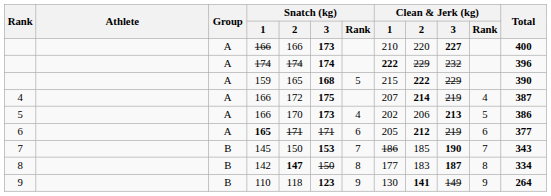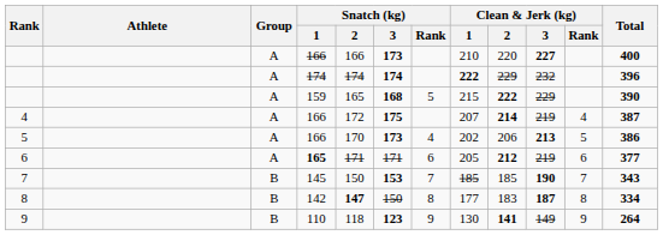row 9 | Clean & Jerk (kg) / 1: 186 -> 185
